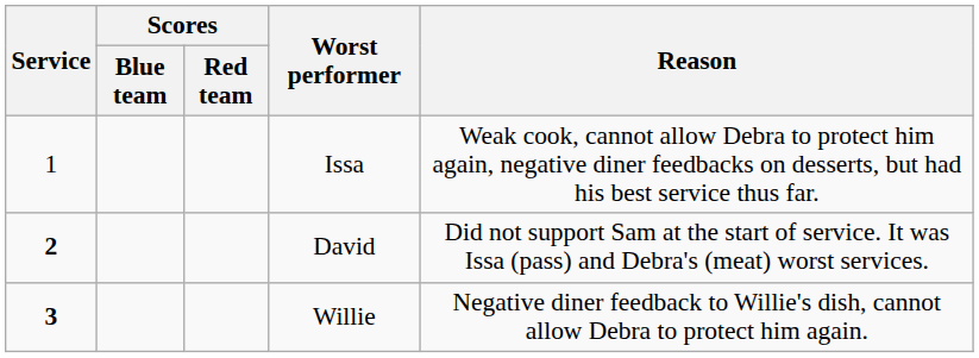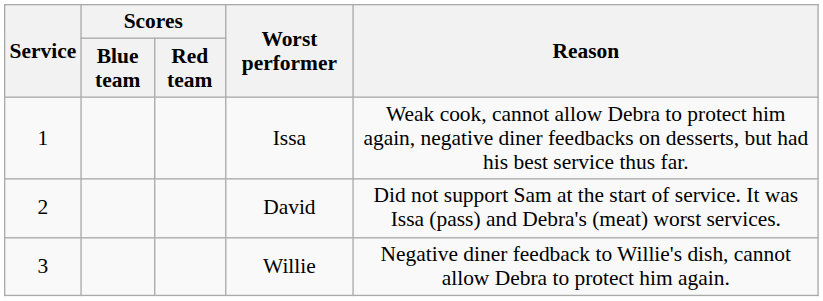David | Service: bold -> normal
Willie | Service: bold -> normal
